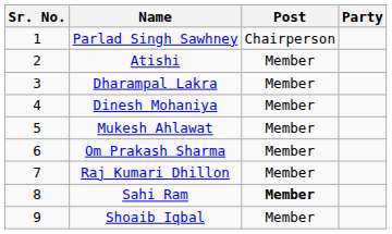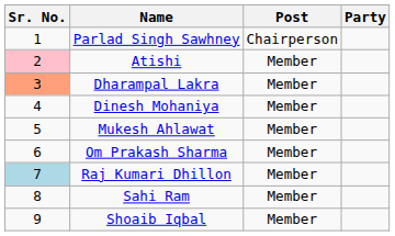Atishi | Sr. No.: no background -> pink background
Dharampal Lakra | Sr. No.: no background -> lightsalmon background
Raj Kumari Dhillon | Sr. No.: no background -> lightblue background
Sahi Ram | Post: bold -> normal
